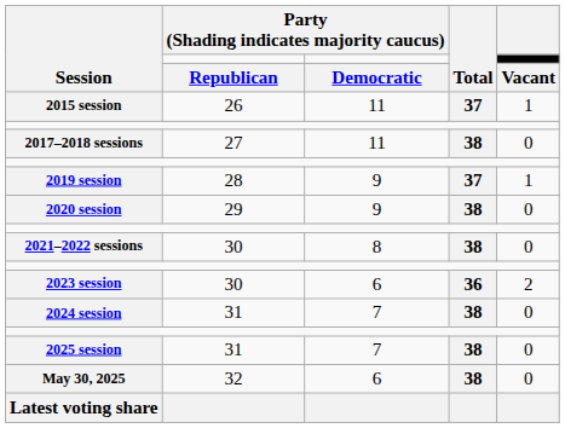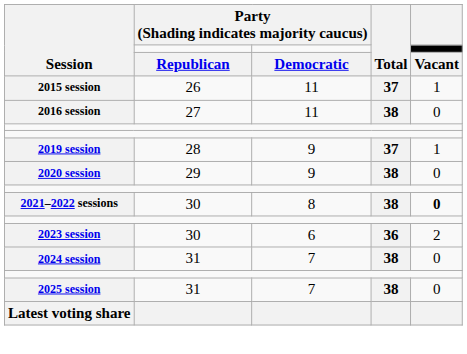+ row: 2016 session | 27 | 11 | 38 | 0
- row: 2017–2018 sessions | 27 | 11 | 38 | 0
2021–2022 sessions | column 5: normal -> bold
- row: May 30, 2025 | 32 | 6 | 38 | 0
